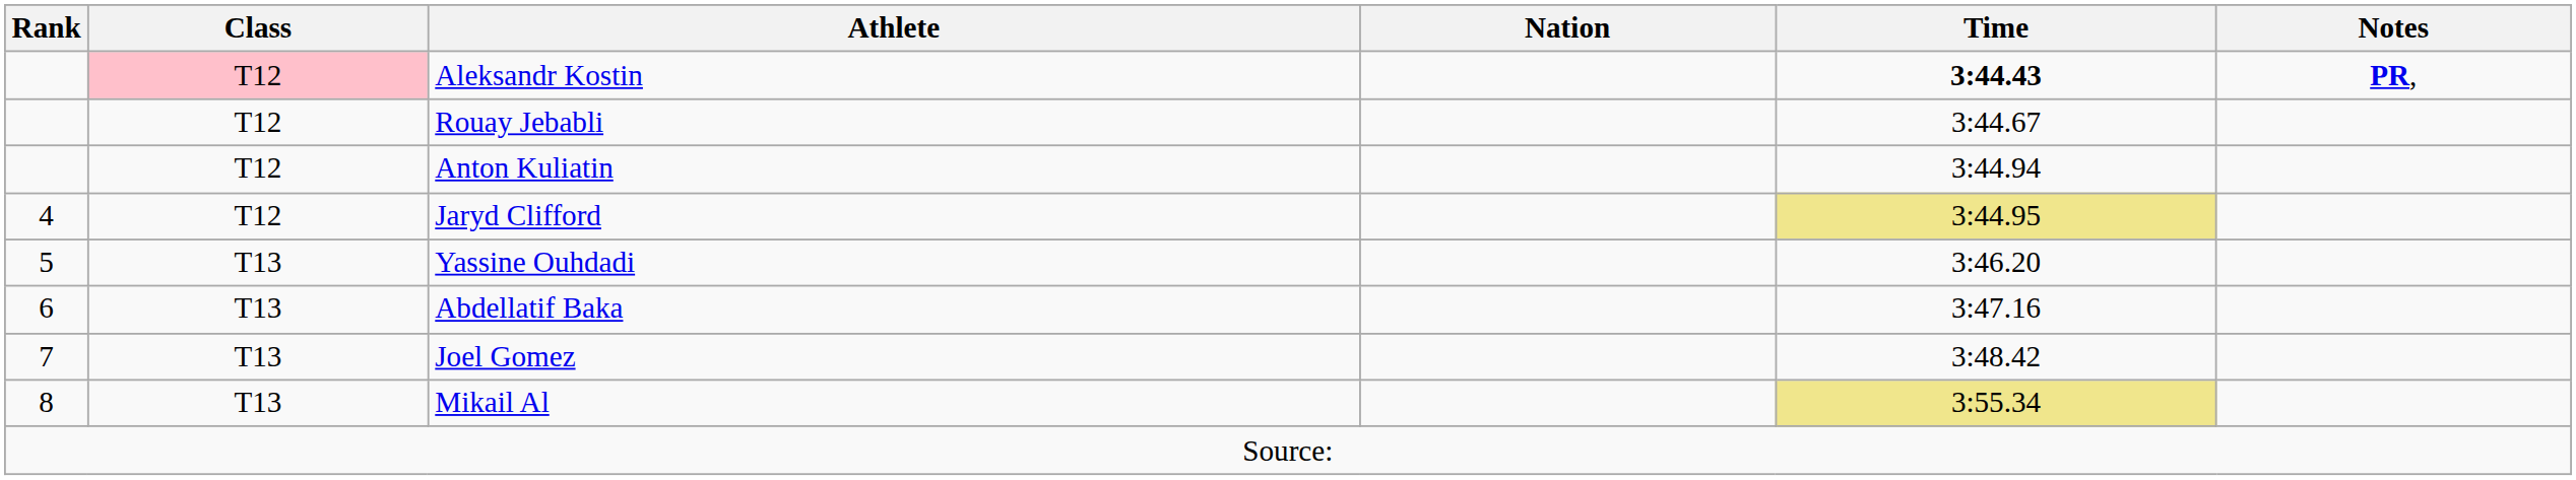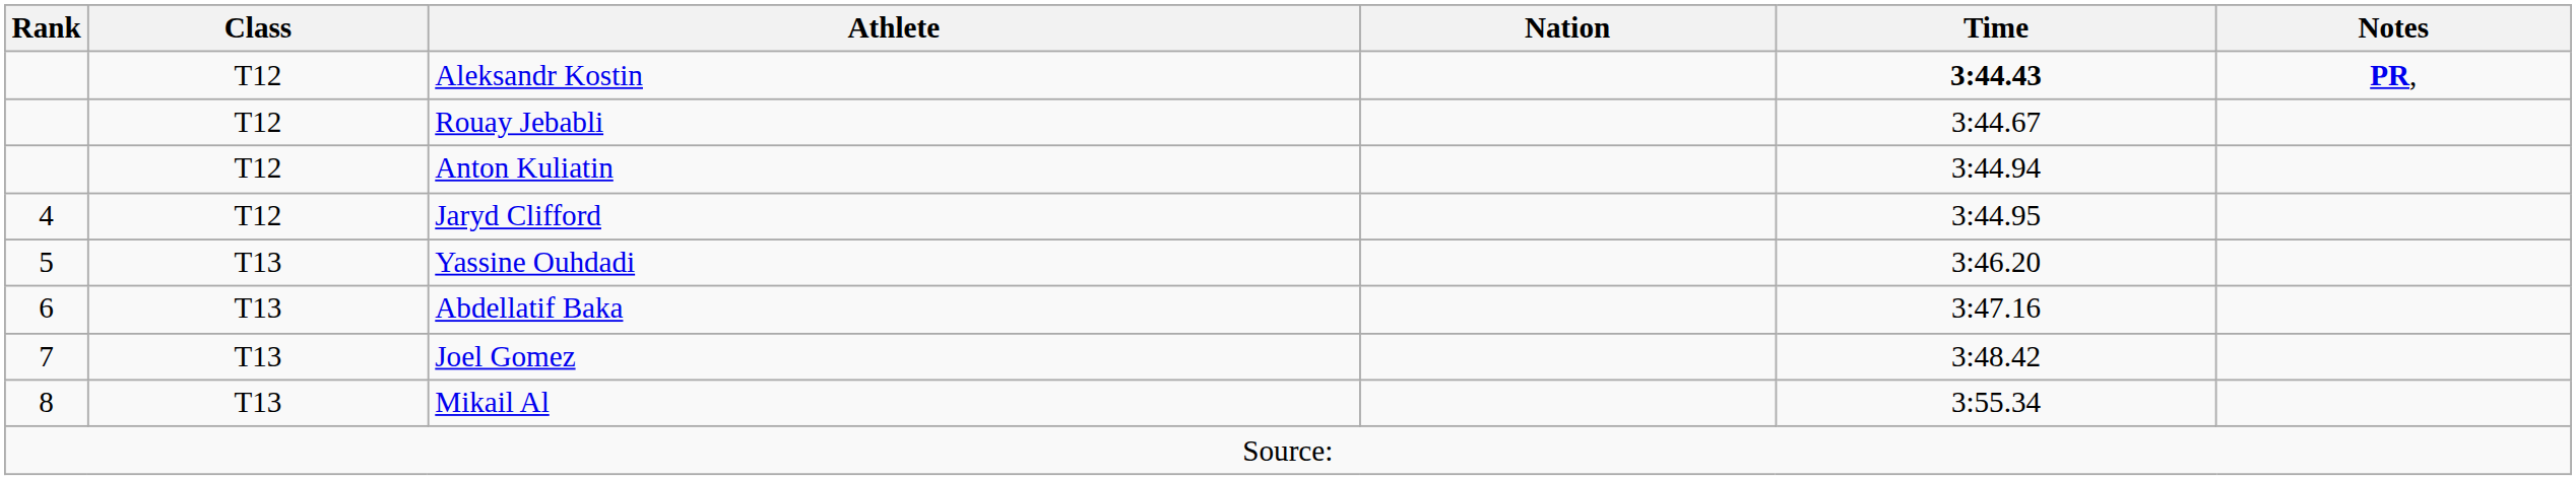Aleksandr Kostin | Class: pink background -> no background
Jaryd Clifford | Time: khaki background -> no background
Mikail Al | Time: khaki background -> no background
